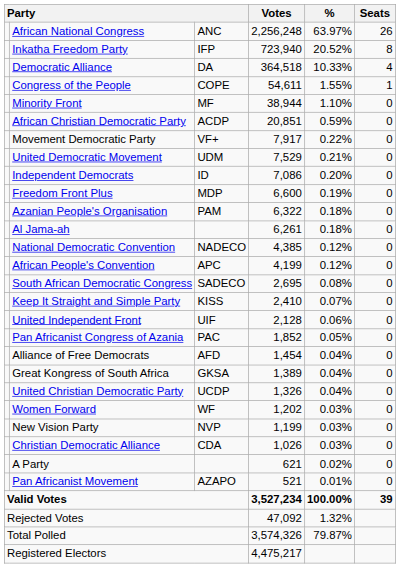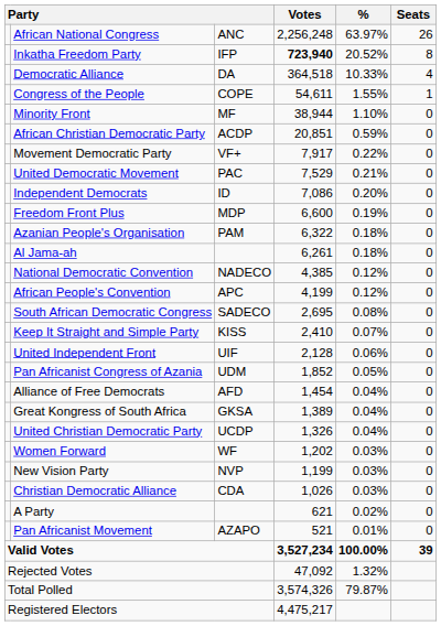Inkatha Freedom Party | Votes: normal -> bold
United Democratic Movement | column 3: UDM -> PAC
Pan Africanist Congress of Azania | column 3: PAC -> UDM
